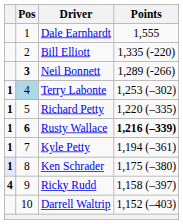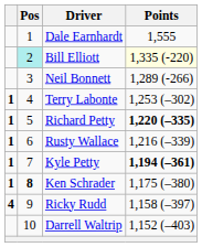Bill Elliott | Pos: no background -> paleturquoise background
Bill Elliott | Points: no background -> lightyellow background
Neil Bonnett | Pos: bold -> normal
Terry Labonte | Pos: lightblue background -> no background
Richard Petty | Points: normal -> bold
Rusty Wallace | Pos: bold -> normal
Rusty Wallace | Points: bold -> normal
Kyle Petty | Points: normal -> bold
Ken Schrader | column 1: lavender background -> no background
Ken Schrader | Pos: normal -> bold
